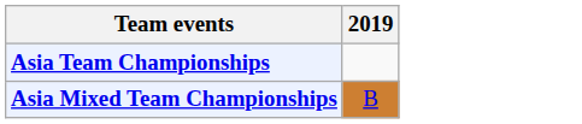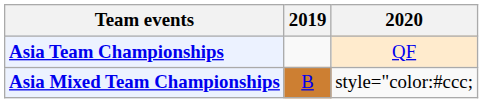+ column: 2020 | QF | style="color:#ccc;
